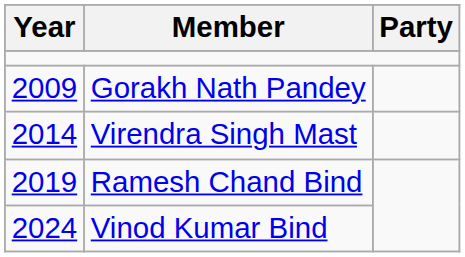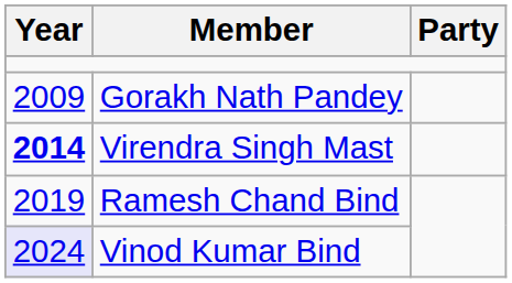Virendra Singh Mast | Year: normal -> bold
Vinod Kumar Bind | Year: no background -> lavender background
